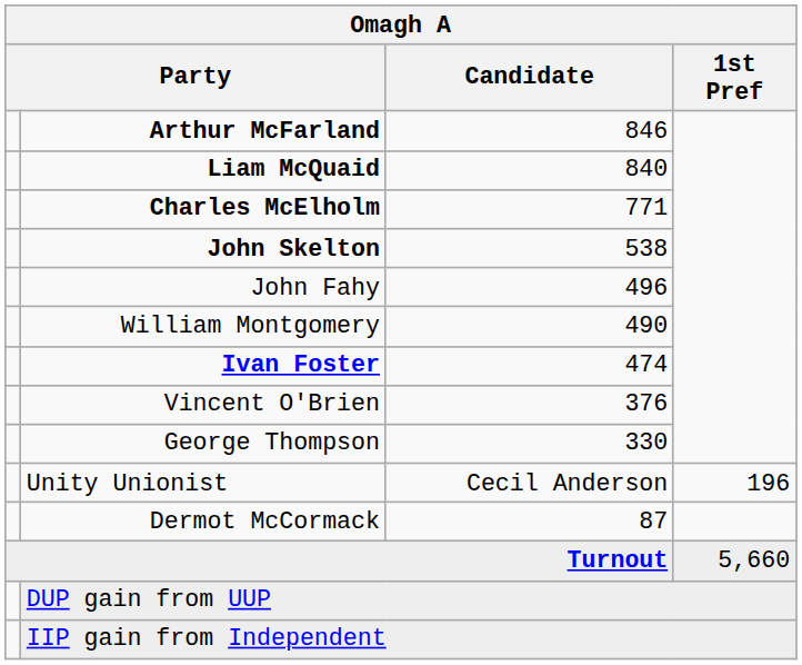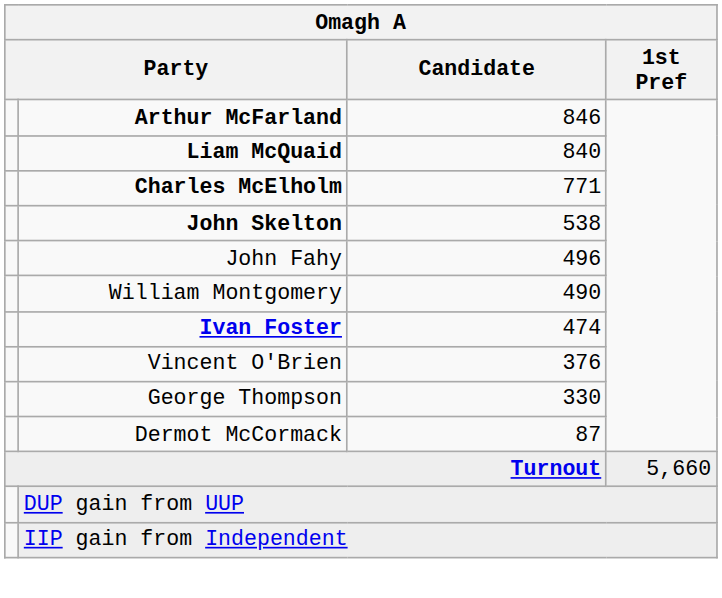- row: Unity Unionist | Cecil Anderson | 196
